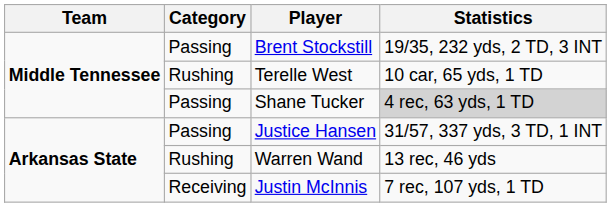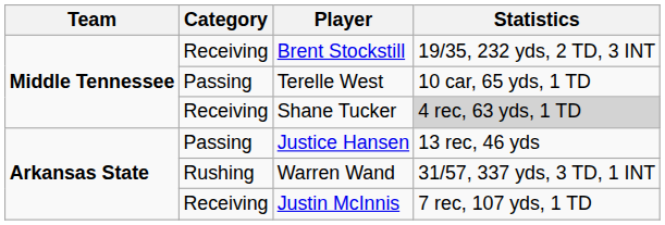Brent Stockstill | Category: Passing -> Receiving
Terelle West | Category: Rushing -> Passing
Shane Tucker | Category: Passing -> Receiving
Justice Hansen | Statistics: 31/57, 337 yds, 3 TD, 1 INT -> 13 rec, 46 yds
Warren Wand | Statistics: 13 rec, 46 yds -> 31/57, 337 yds, 3 TD, 1 INT
